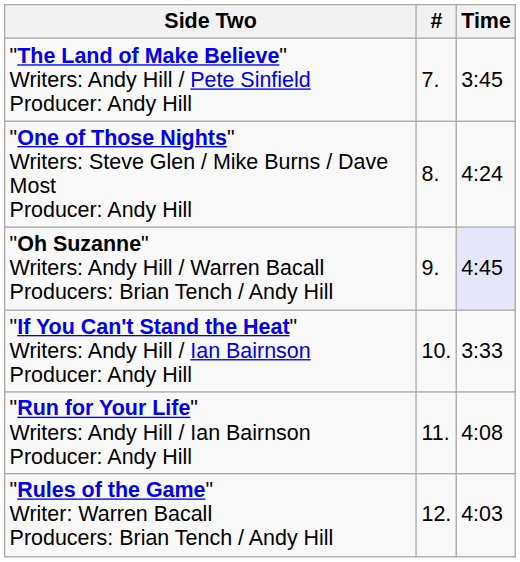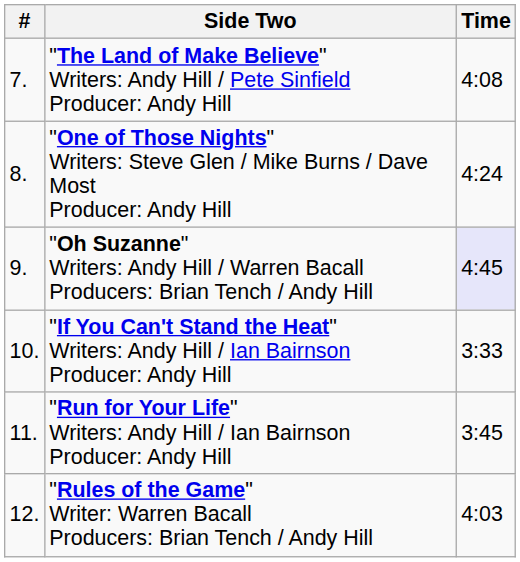columns swapped: # <-> Side Two
row 2 | Time: 3:45 -> 4:08
row 6 | Time: 4:08 -> 3:45
